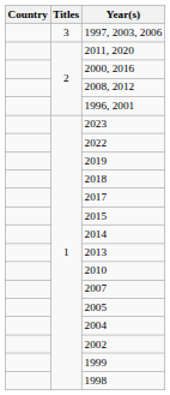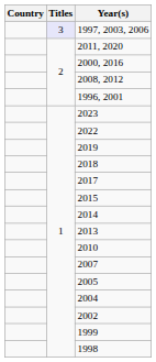1997, 2003, 2006 | Titles: no background -> lavender background
